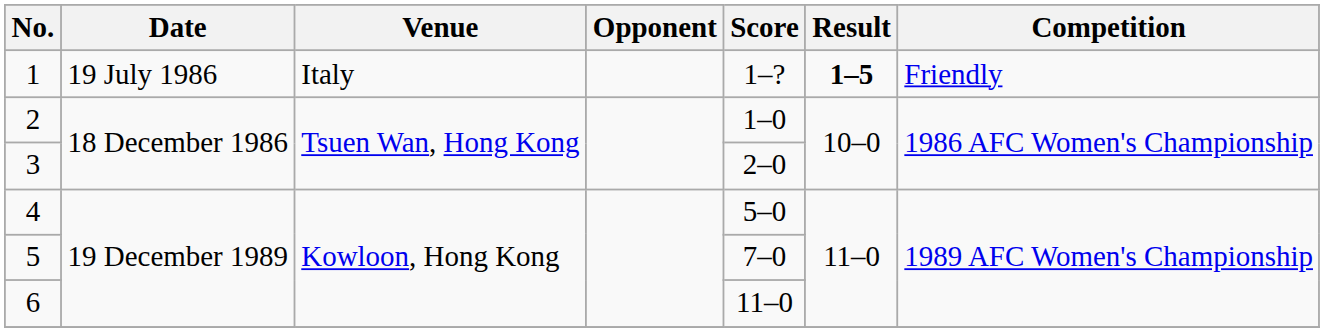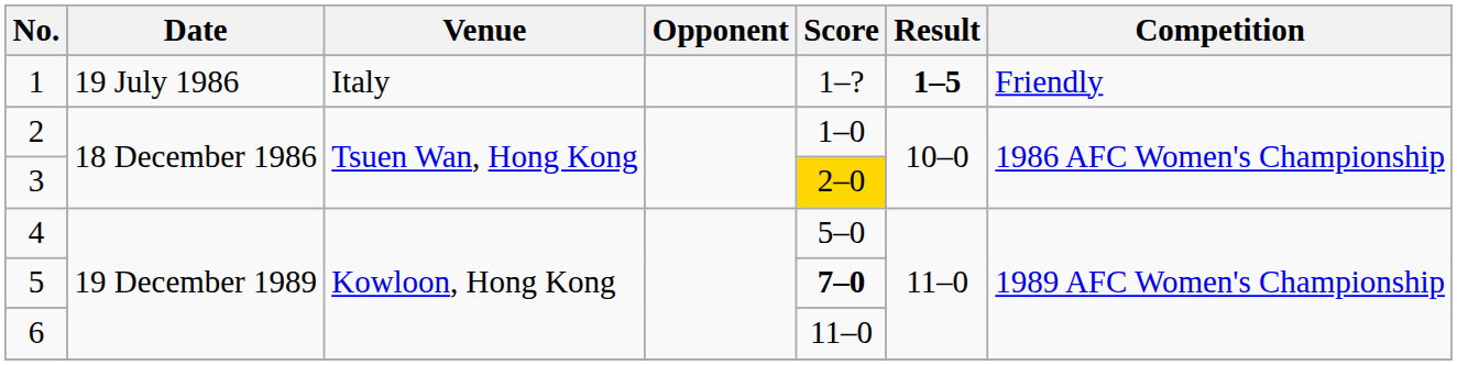3 | Score: no background -> gold background
5 | Score: normal -> bold
